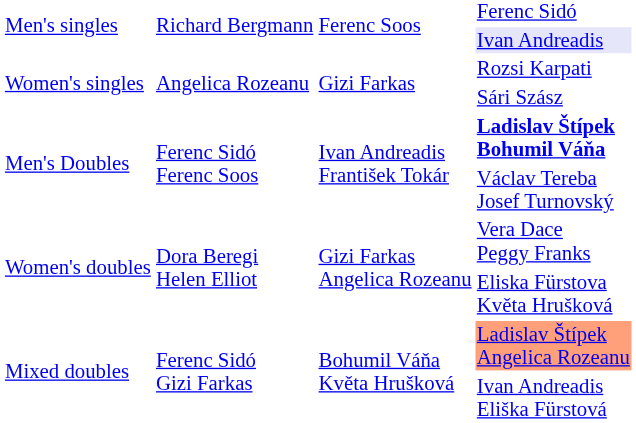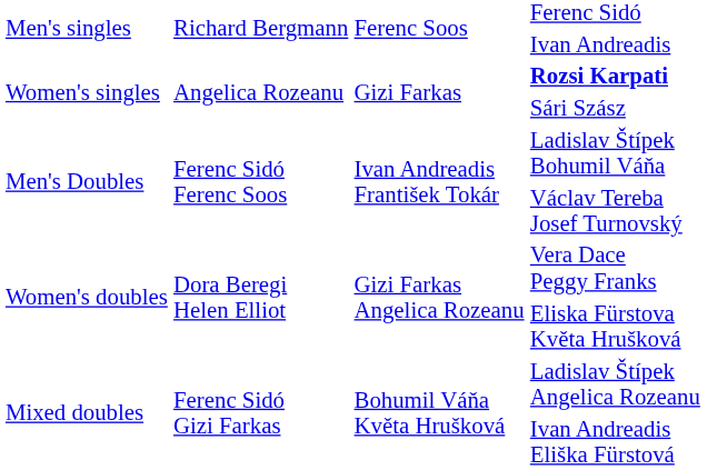Ivan Andreadis | column 4: lavender background -> no background
Rozsi Karpati | column 4: normal -> bold
Ladislav Štípek Bohumil Váňa | column 4: bold -> normal
Ladislav Štípek Angelica Rozeanu | column 4: lightsalmon background -> no background
